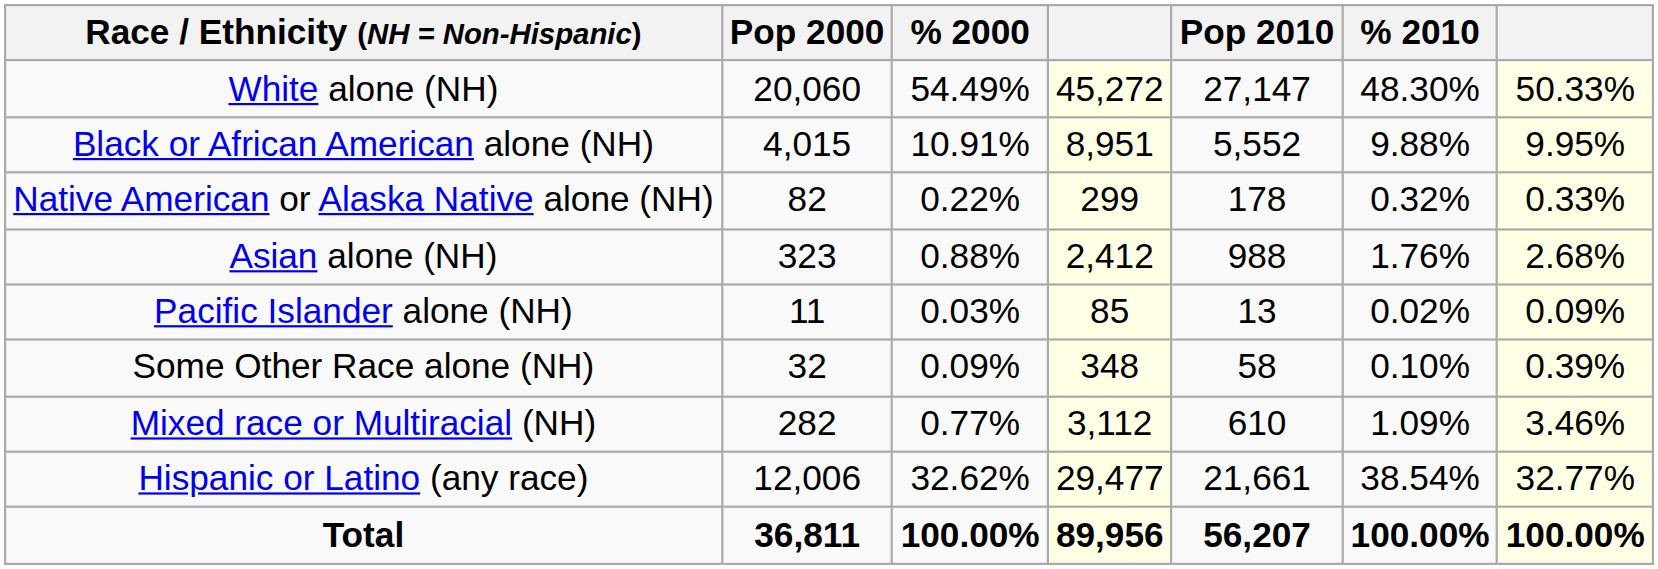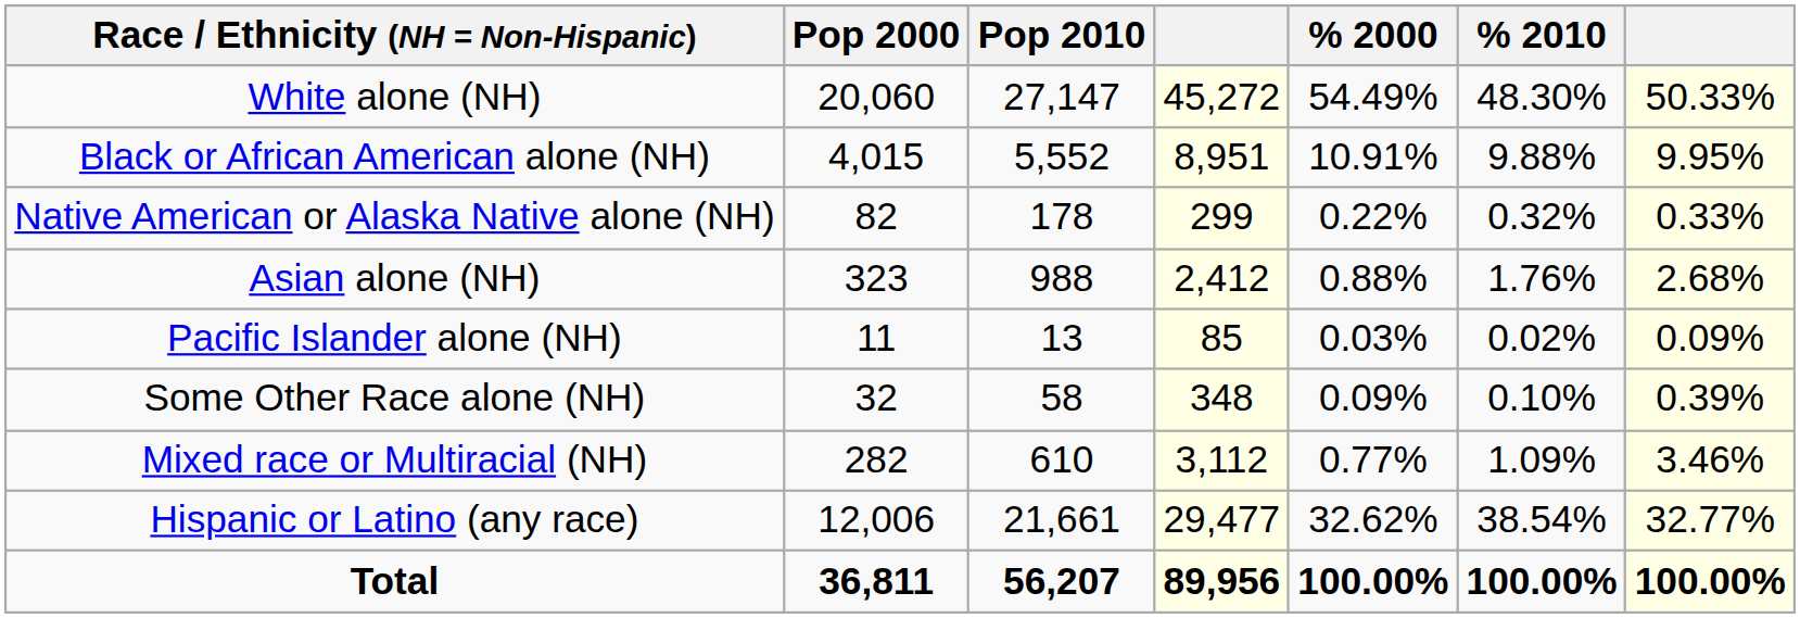columns swapped: Pop 2010 <-> % 2000
